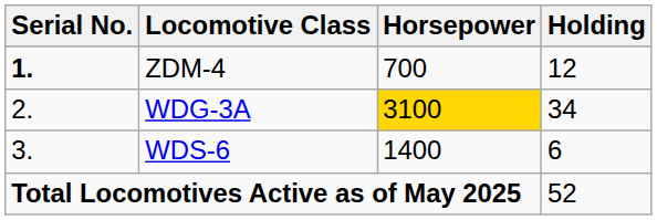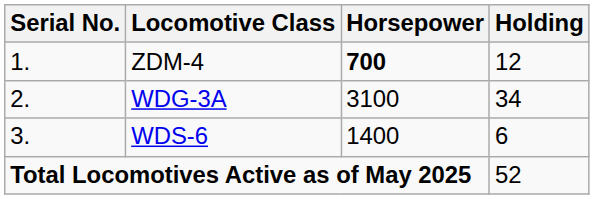ZDM-4 | Serial No.: bold -> normal
ZDM-4 | Horsepower: normal -> bold
WDG-3A | Horsepower: gold background -> no background
